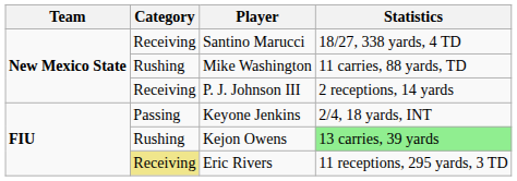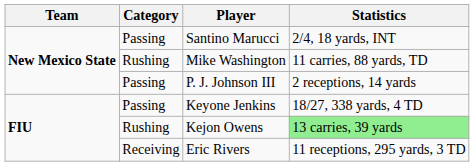Santino Marucci | Category: Receiving -> Passing
Santino Marucci | Statistics: 18/27, 338 yards, 4 TD -> 2/4, 18 yards, INT
P. J. Johnson III | Category: Receiving -> Passing
Keyone Jenkins | Statistics: 2/4, 18 yards, INT -> 18/27, 338 yards, 4 TD
Eric Rivers | Category: khaki background -> no background
